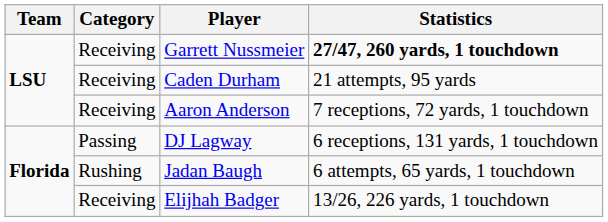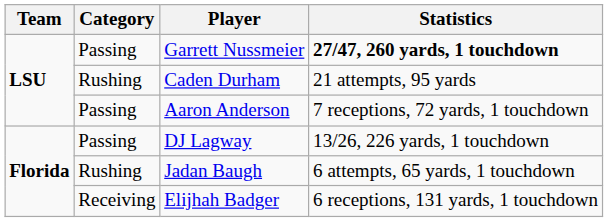Garrett Nussmeier | Category: Receiving -> Passing
Caden Durham | Category: Receiving -> Rushing
Aaron Anderson | Category: Receiving -> Passing
DJ Lagway | Statistics: 6 receptions, 131 yards, 1 touchdown -> 13/26, 226 yards, 1 touchdown
Elijhah Badger | Statistics: 13/26, 226 yards, 1 touchdown -> 6 receptions, 131 yards, 1 touchdown
